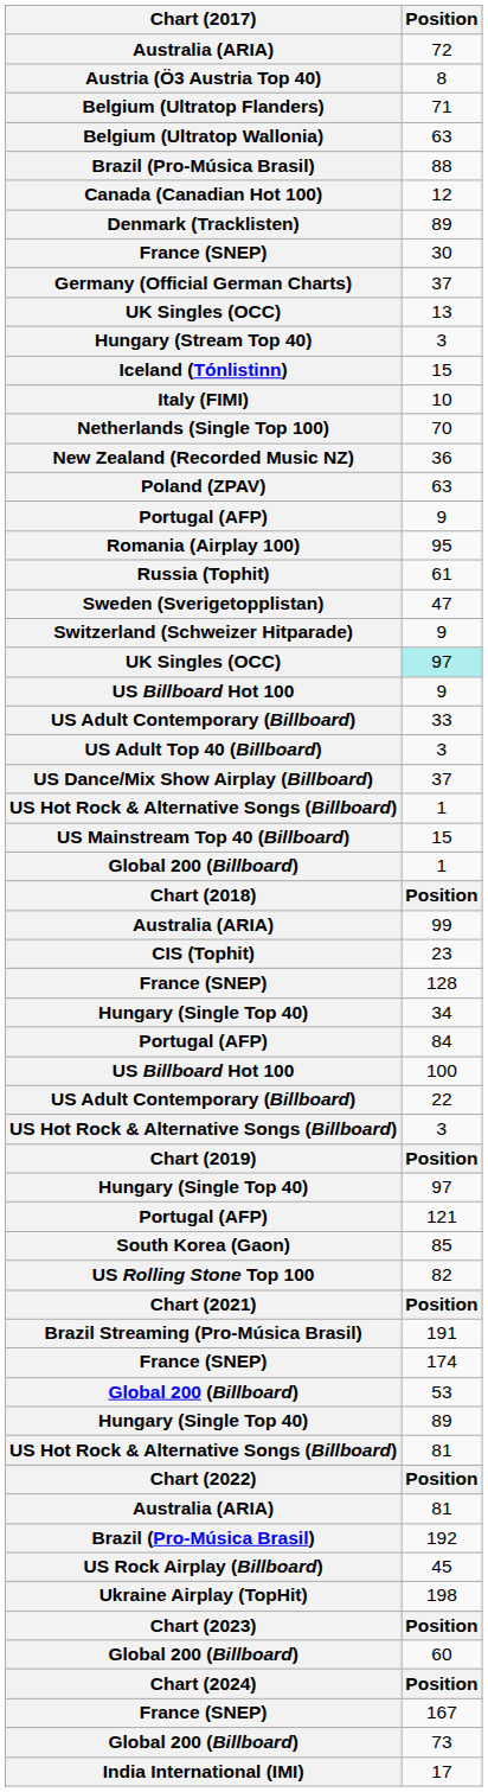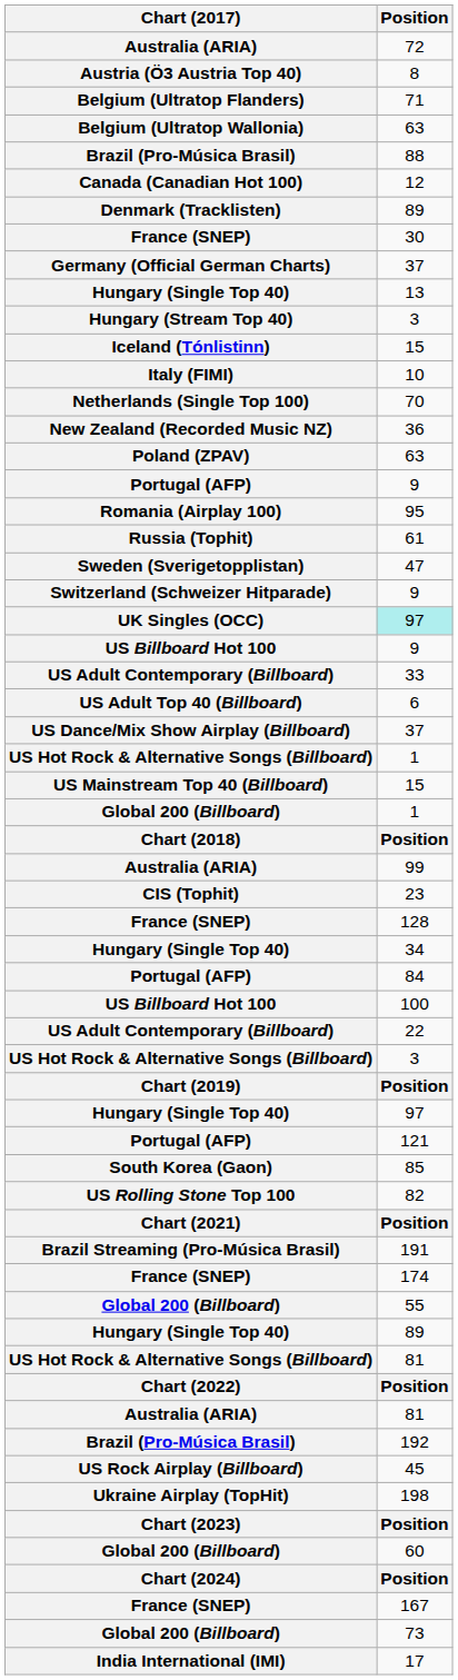row 11 | Chart (2017): UK Singles (OCC) -> Hungary (Single Top 40)
row 26 | Position: 3 -> 6
row 48 | Position: 53 -> 55
